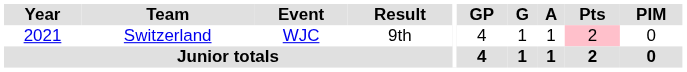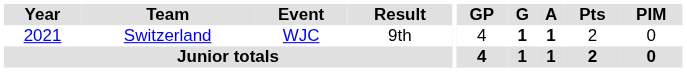Switzerland | G: normal -> bold
Switzerland | A: normal -> bold
Switzerland | Pts: pink background -> no background
